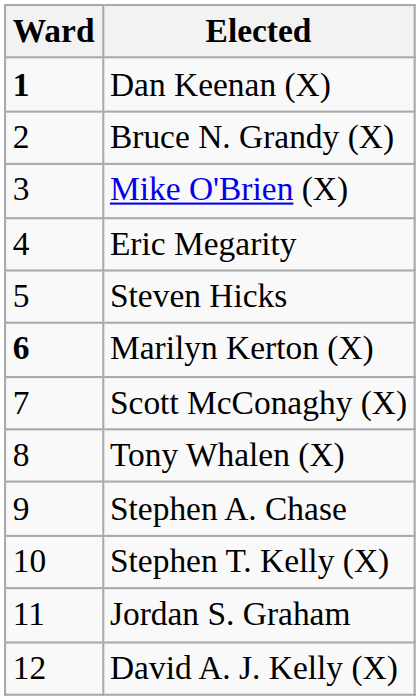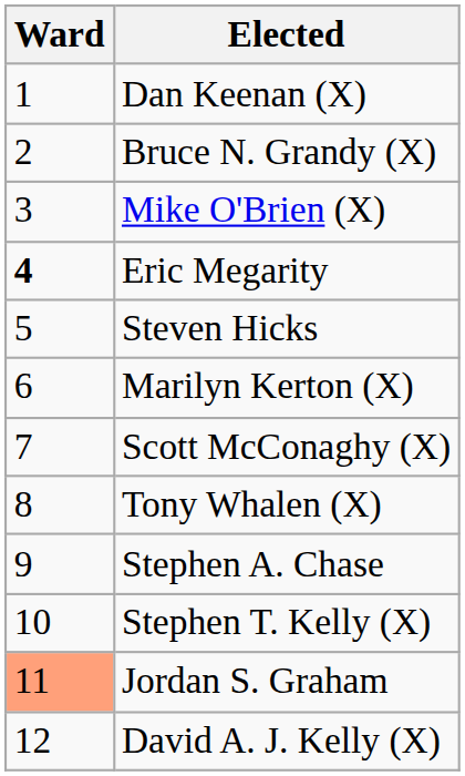Dan Keenan (X) | Ward: bold -> normal
Eric Megarity | Ward: normal -> bold
Marilyn Kerton (X) | Ward: bold -> normal
Jordan S. Graham | Ward: no background -> lightsalmon background
